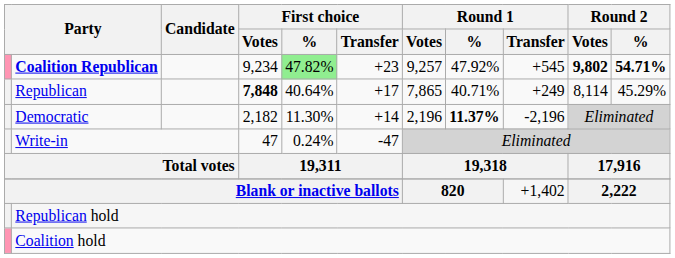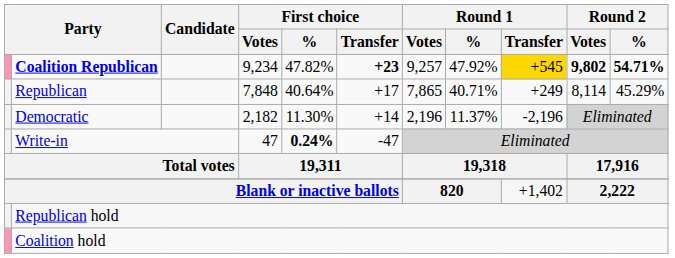Coalition Republican | First choice / %: lightgreen background -> no background
Coalition Republican | First choice / Transfer: normal -> bold
Coalition Republican | Round 1 / Transfer: no background -> gold background
Republican | First choice / Votes: bold -> normal
Democratic | Round 1 / %: bold -> normal
Write-in | First choice / %: normal -> bold
